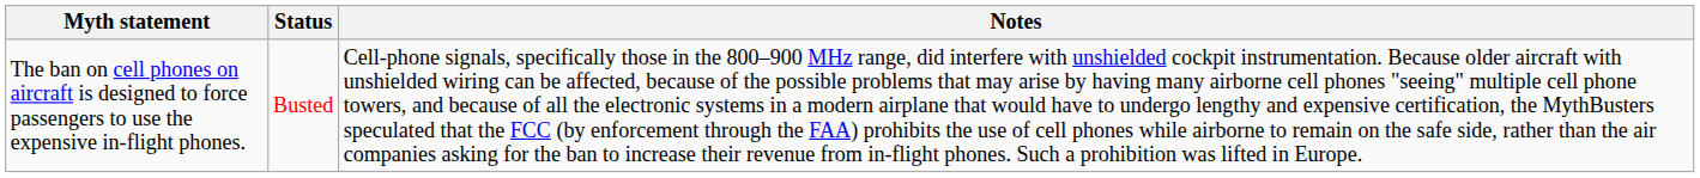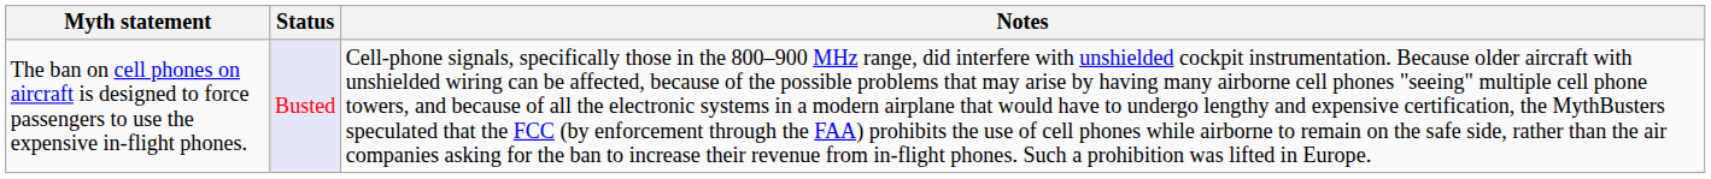row 2 | Status: no background -> lavender background
